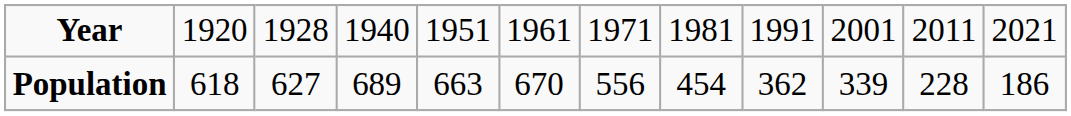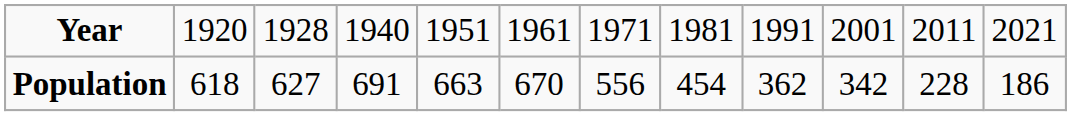Population | column 4: 689 -> 691
Population | column 10: 339 -> 342
